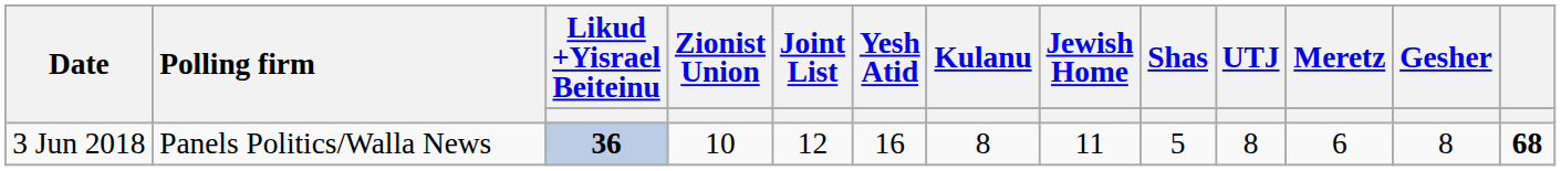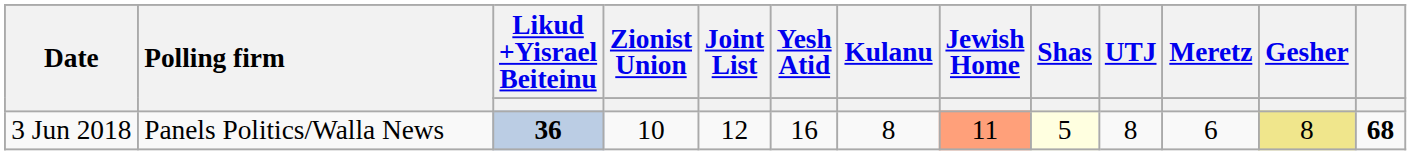3 Jun 2018 | Jewish Home: no background -> lightsalmon background
3 Jun 2018 | Shas: no background -> lightyellow background
3 Jun 2018 | Gesher: no background -> khaki background
